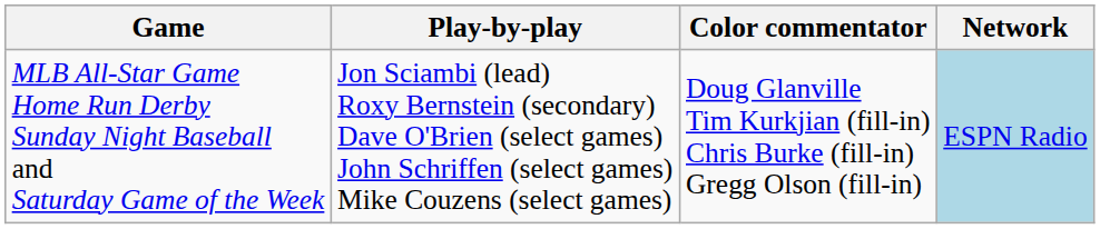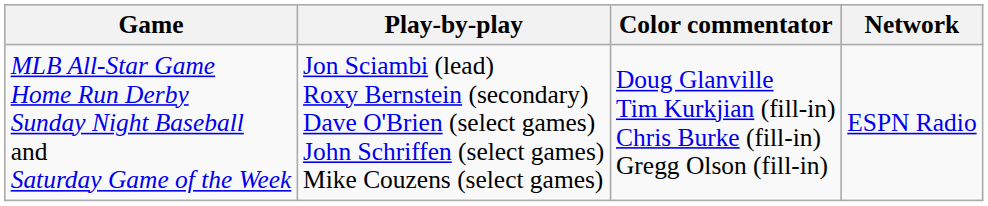row 2 | Network: lightblue background -> no background
